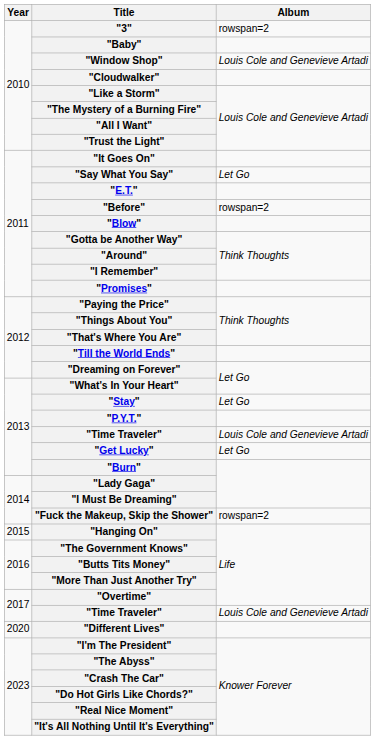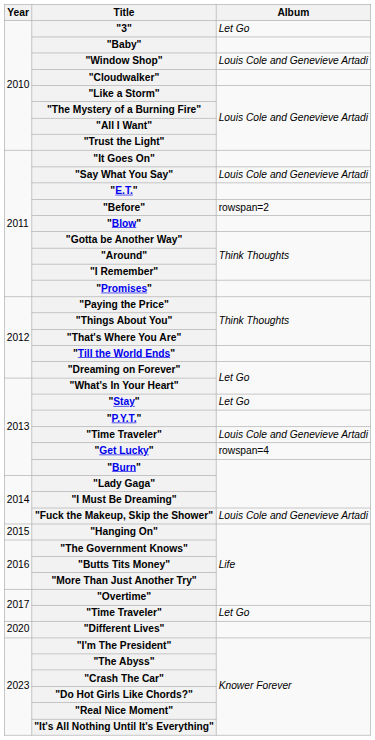"3" | Album: rowspan=2 -> Let Go
"Say What You Say" | Album: Let Go -> Louis Cole and Genevieve Artadi
"Get Lucky" | Album: Let Go -> rowspan=4
"Fuck the Makeup, Skip the Shower" | Album: rowspan=2 -> Louis Cole and Genevieve Artadi
2017 / "Time Traveler" | Album: Louis Cole and Genevieve Artadi -> Let Go
